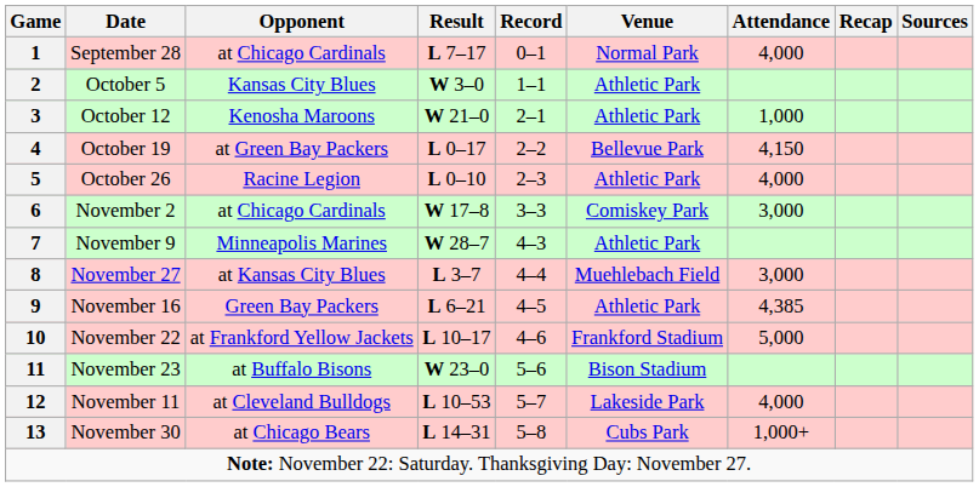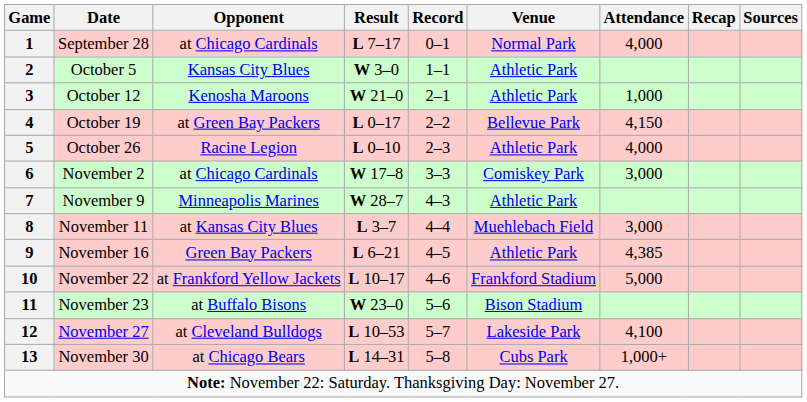8 | Date: November 27 -> November 11
12 | Date: November 11 -> November 27
12 | Attendance: 4,000 -> 4,100
